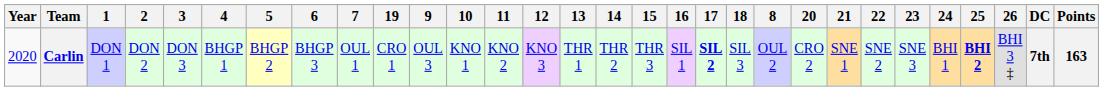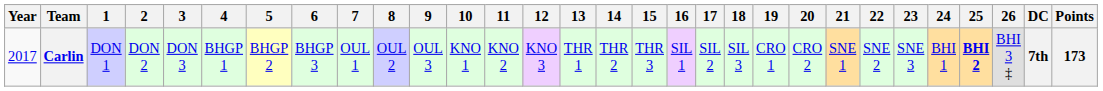columns swapped: 8 <-> 19
Carlin | Year: 2020 -> 2017
Carlin | 17: bold -> normal
Carlin | Points: 163 -> 173
